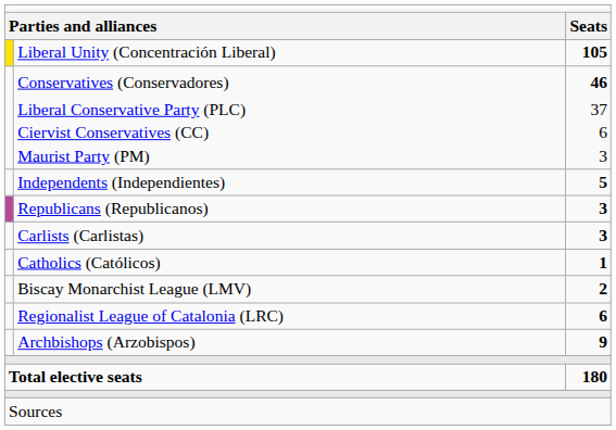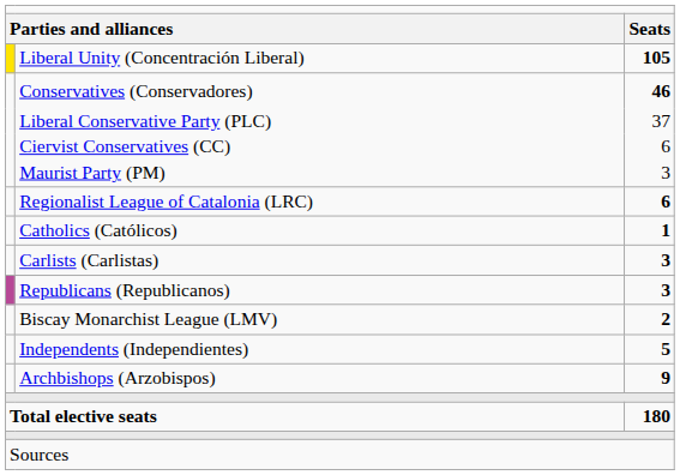rows swapped: Regionalist League of Catalonia (LRC) <-> Independents (Independientes)
rows swapped: Republicans (Republicanos) <-> Catholics (Católicos)
